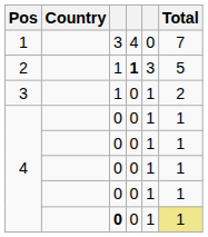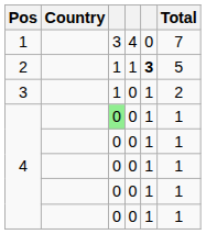row 3 | column 4: bold -> normal
row 3 | column 5: normal -> bold
row 5 | column 3: no background -> lightgreen background
row 9 | column 3: bold -> normal
row 9 | Total: khaki background -> no background
